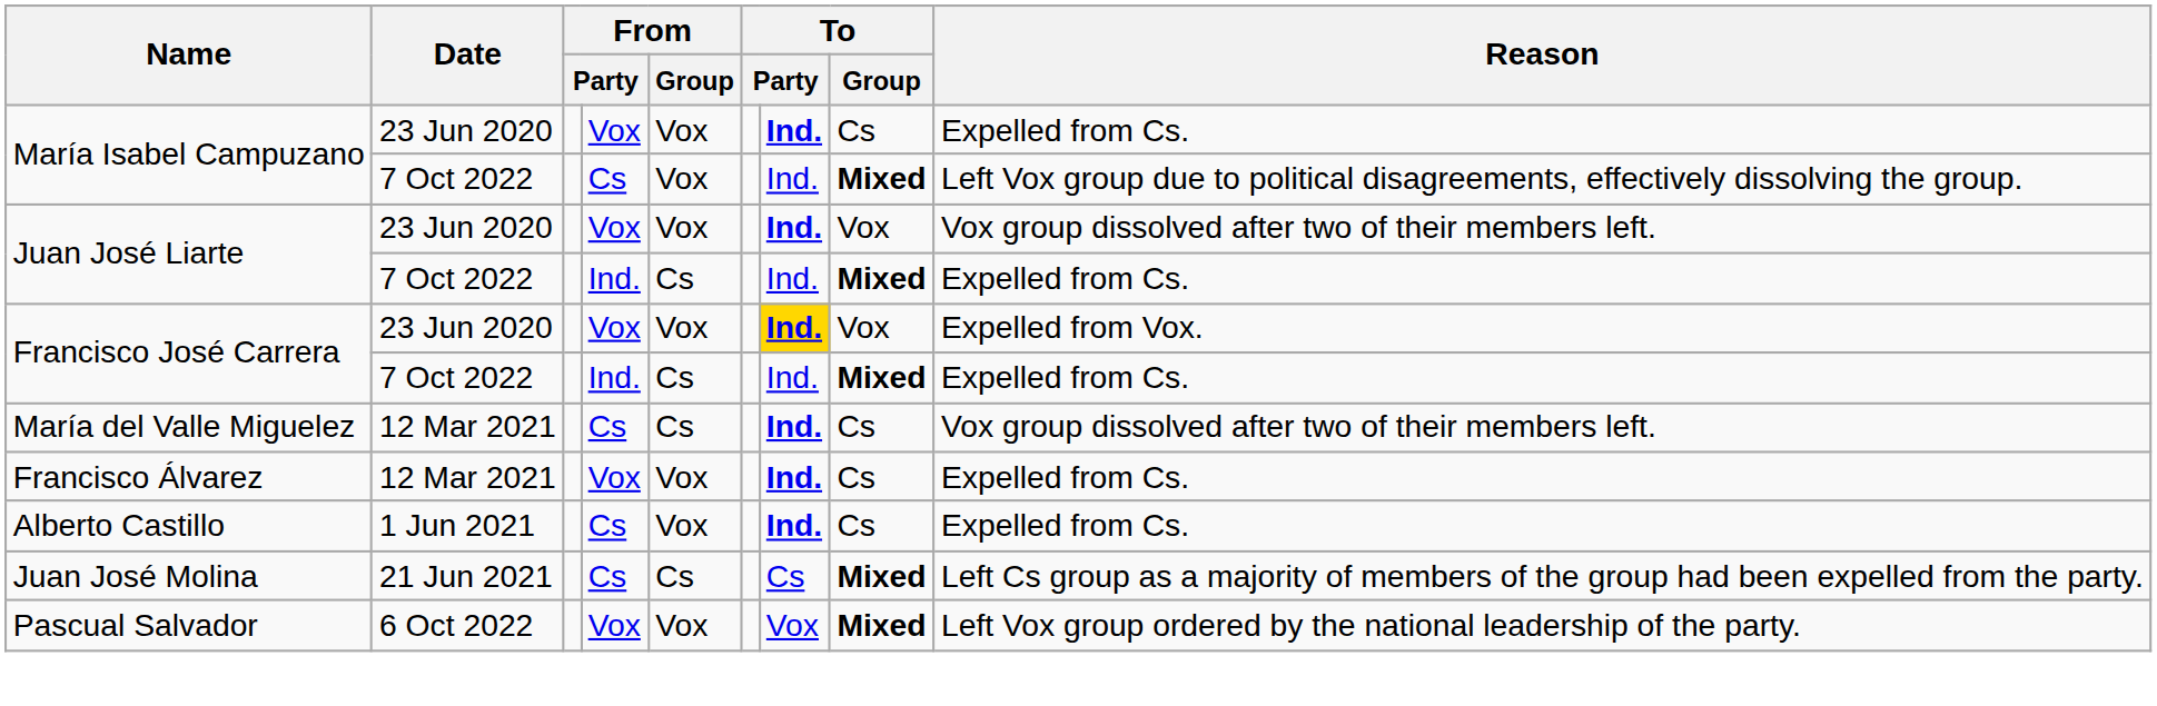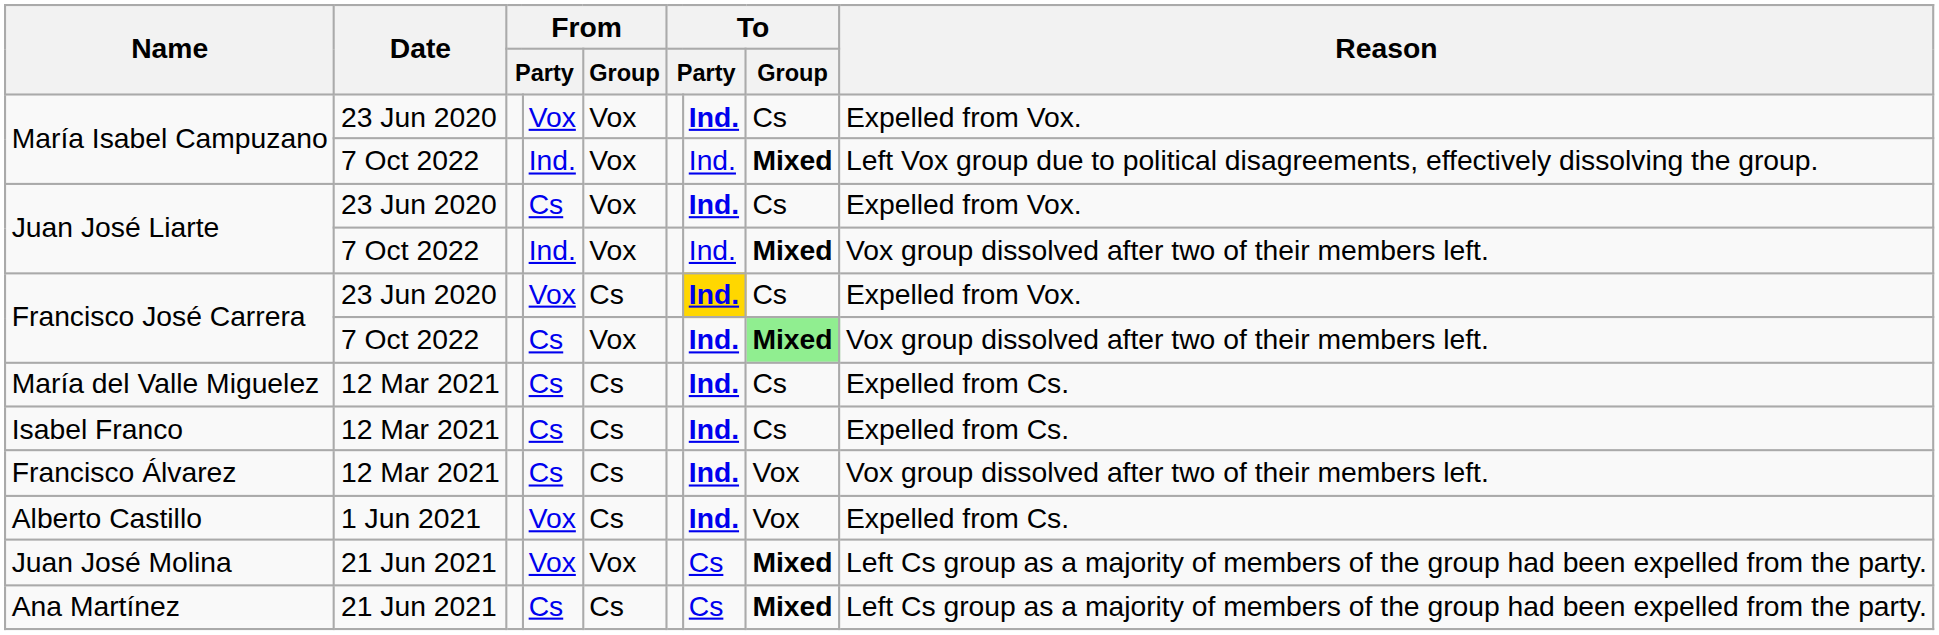María Isabel Campuzano / 23 Jun 2020 | Reason: Expelled from Cs. -> Expelled from Vox.
María Isabel Campuzano / 7 Oct 2022 | column 4: Cs -> Ind.
Juan José Liarte / 23 Jun 2020 | column 4: Vox -> Cs
Juan José Liarte / 23 Jun 2020 | To / Group: Vox -> Cs
Juan José Liarte / 23 Jun 2020 | Reason: Vox group dissolved after two of their members left. -> Expelled from Vox.
Juan José Liarte / 7 Oct 2022 | From / Group: Cs -> Vox
Juan José Liarte / 7 Oct 2022 | Reason: Expelled from Cs. -> Vox group dissolved after two of their members left.
Francisco José Carrera / 23 Jun 2020 | From / Group: Vox -> Cs
Francisco José Carrera / 23 Jun 2020 | To / Group: Vox -> Cs
Francisco José Carrera / 7 Oct 2022 | column 4: Ind. -> Cs
Francisco José Carrera / 7 Oct 2022 | From / Group: Cs -> Vox
Francisco José Carrera / 7 Oct 2022 | column 7: normal -> bold
Francisco José Carrera / 7 Oct 2022 | To / Group: no background -> lightgreen background
Francisco José Carrera / 7 Oct 2022 | Reason: Expelled from Cs. -> Vox group dissolved after two of their members left.
María del Valle Miguelez | Reason: Vox group dissolved after two of their members left. -> Expelled from Cs.
+ row: Isabel Franco | 12 Mar 2021 | Cs | Cs | Ind. | Cs | Expelled from Cs.
Francisco Álvarez | column 4: Vox -> Cs
Francisco Álvarez | From / Group: Vox -> Cs
Francisco Álvarez | To / Group: Cs -> Vox
Francisco Álvarez | Reason: Expelled from Cs. -> Vox group dissolved after two of their members left.
Alberto Castillo | column 4: Cs -> Vox
Alberto Castillo | From / Group: Vox -> Cs
Alberto Castillo | To / Group: Cs -> Vox
Juan José Molina | column 4: Cs -> Vox
Juan José Molina | From / Group: Cs -> Vox
+ row: Ana Martínez | 21 Jun 2021 | Cs | Cs | Cs | Mixed | Left Cs group as a majority of members of the group had been expelled from the party.
- row: Pascual Salvador | 6 Oct 2022 | Vox | Vox | Vox | Mixed | Left Vox group ordered by the national leadership of the party.
